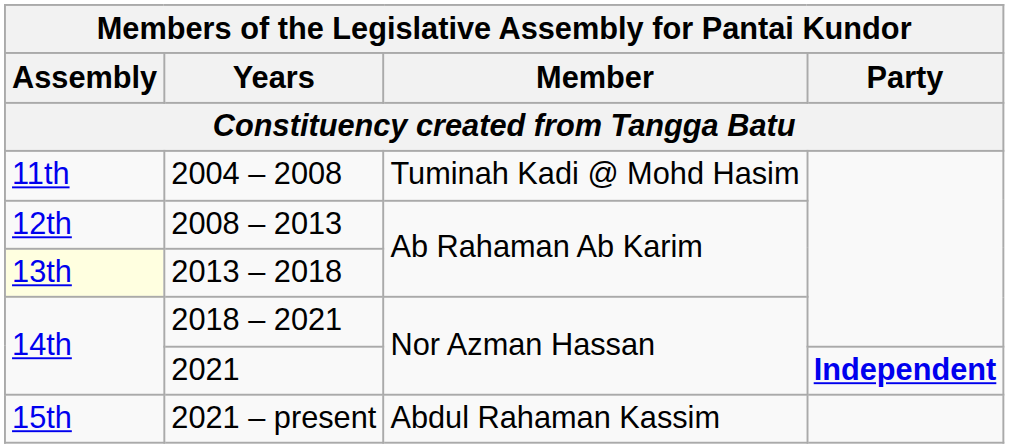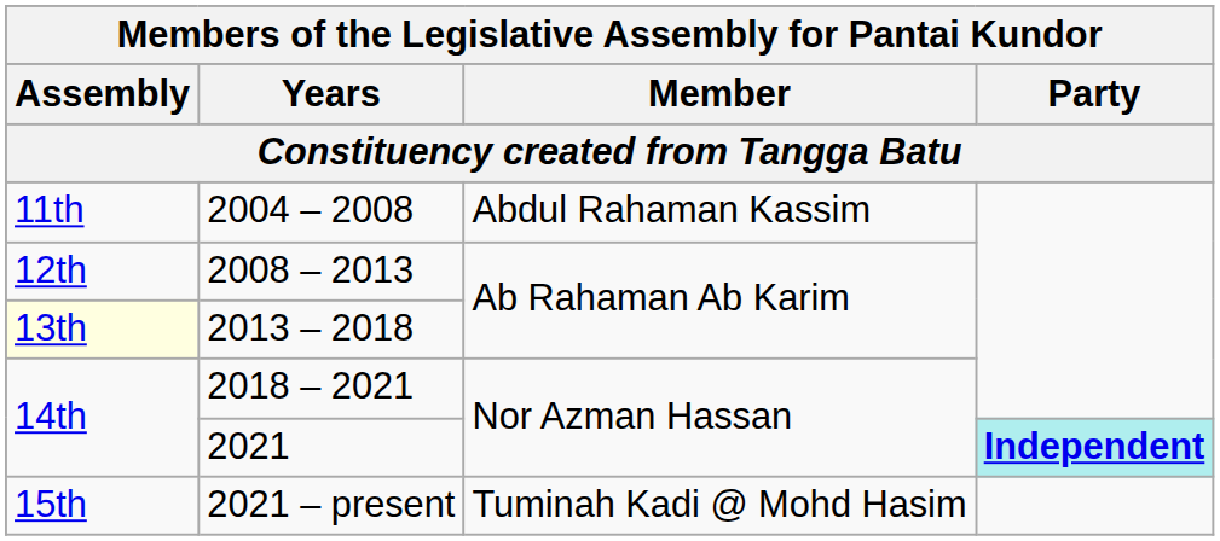2004 – 2008 | Member: Tuminah Kadi @ Mohd Hasim -> Abdul Rahaman Kassim
2021 | Party: no background -> paleturquoise background
2021 – present | Member: Abdul Rahaman Kassim -> Tuminah Kadi @ Mohd Hasim
